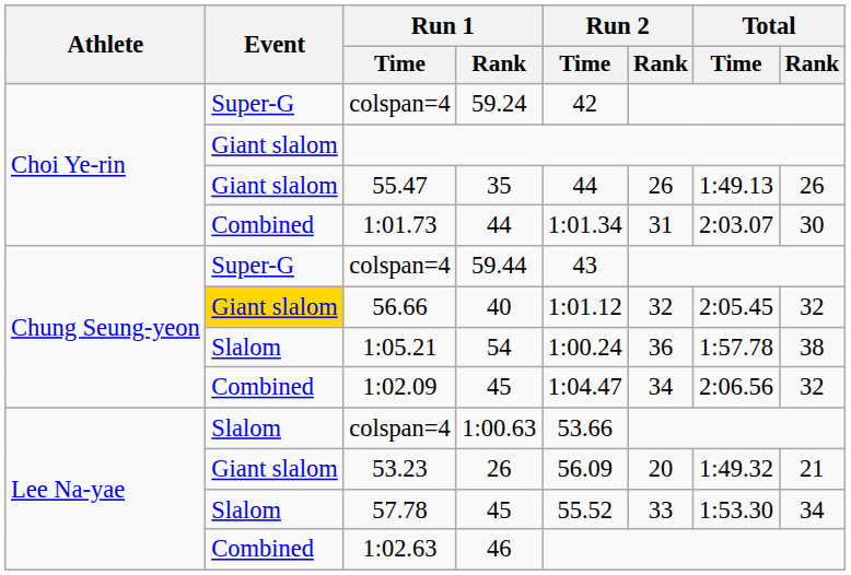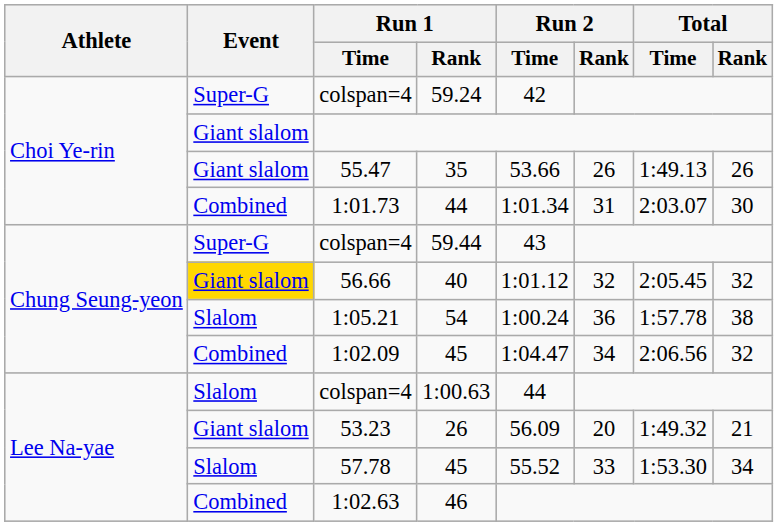35 | Run 2 / Time: 44 -> 53.66
1:00.63 | Run 2 / Time: 53.66 -> 44
